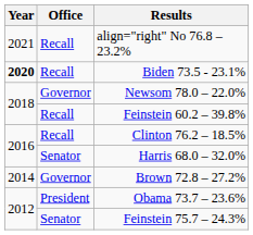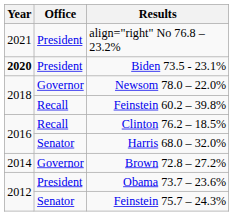align="right" No 76.8 – 23.2% | Office: Recall -> President
Biden 73.5 - 23.1% | Office: Recall -> President
